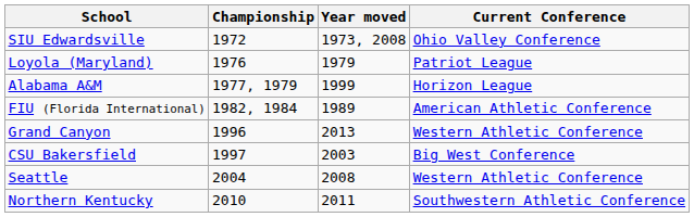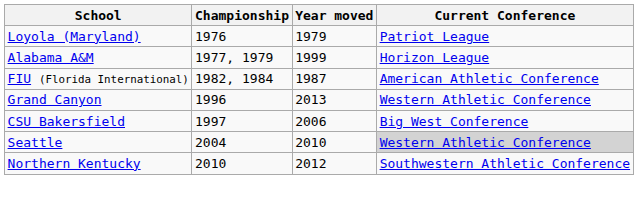- row: SIU Edwardsville | 1972 | 1973, 2008 | Ohio Valley Conference
FIU (Florida International) | Year moved: 1989 -> 1987
CSU Bakersfield | Year moved: 2003 -> 2006
Seattle | Year moved: 2008 -> 2010
Seattle | Current Conference: no background -> lightgrey background
Northern Kentucky | Year moved: 2011 -> 2012
